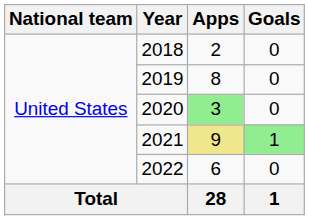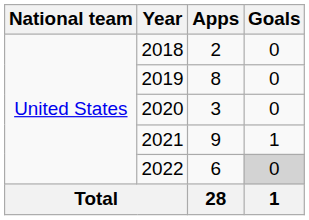2020 | Apps: lightgreen background -> no background
2021 | Apps: khaki background -> no background
2021 | Goals: lightgreen background -> no background
2022 | Goals: no background -> lightgrey background
